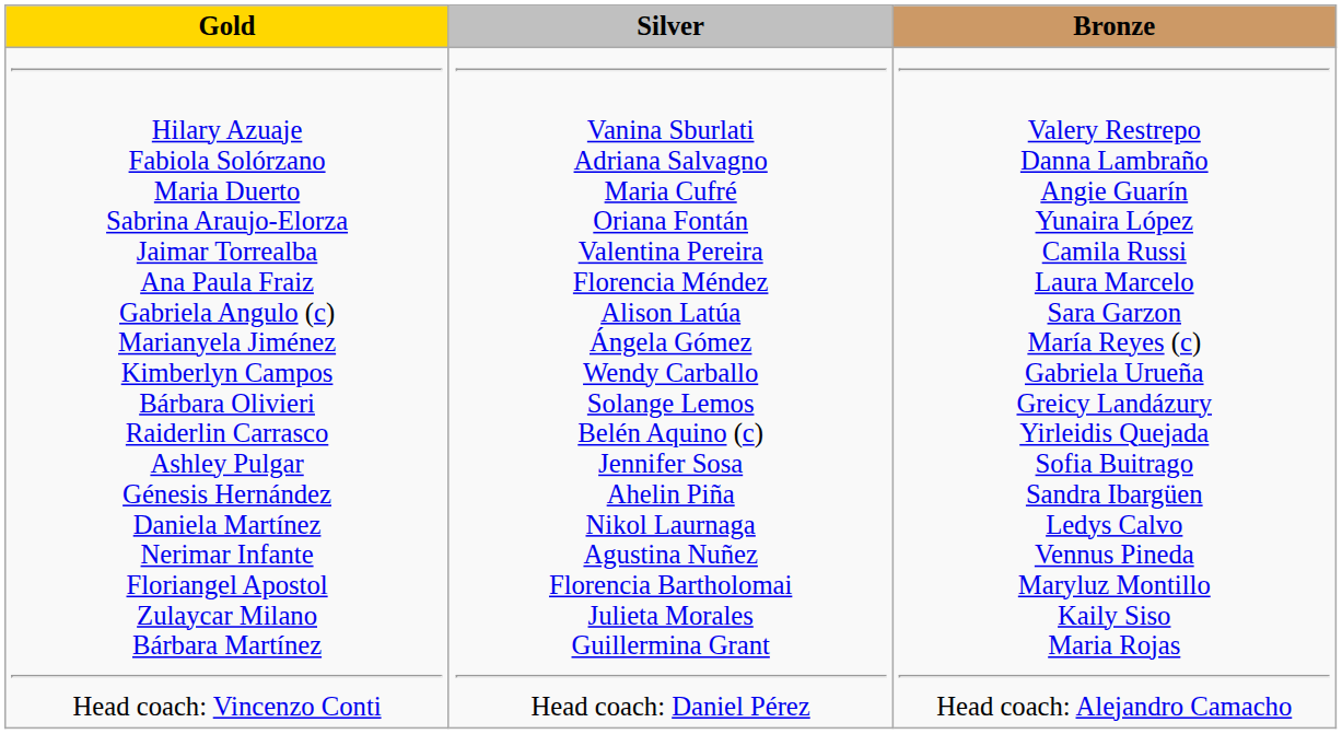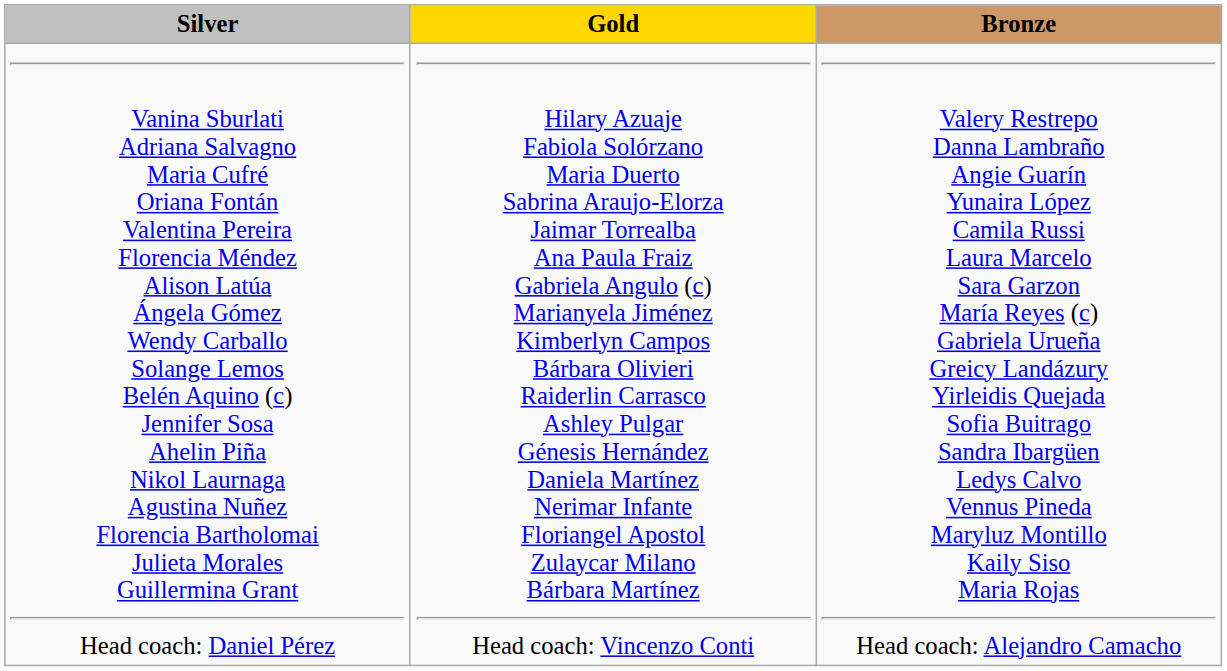columns swapped: Gold <-> Silver
